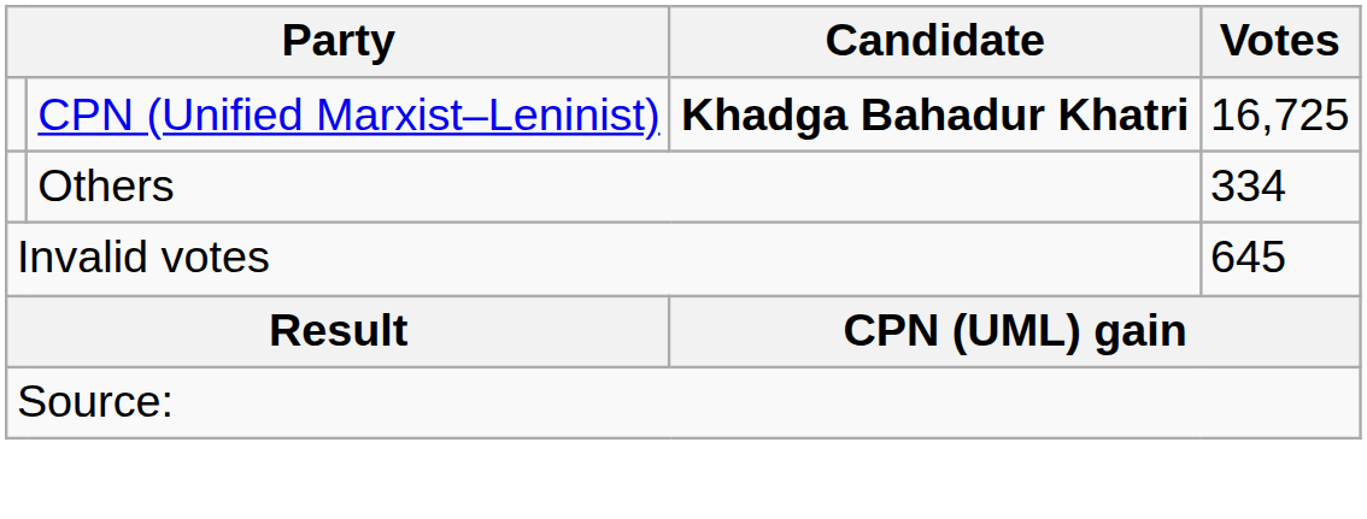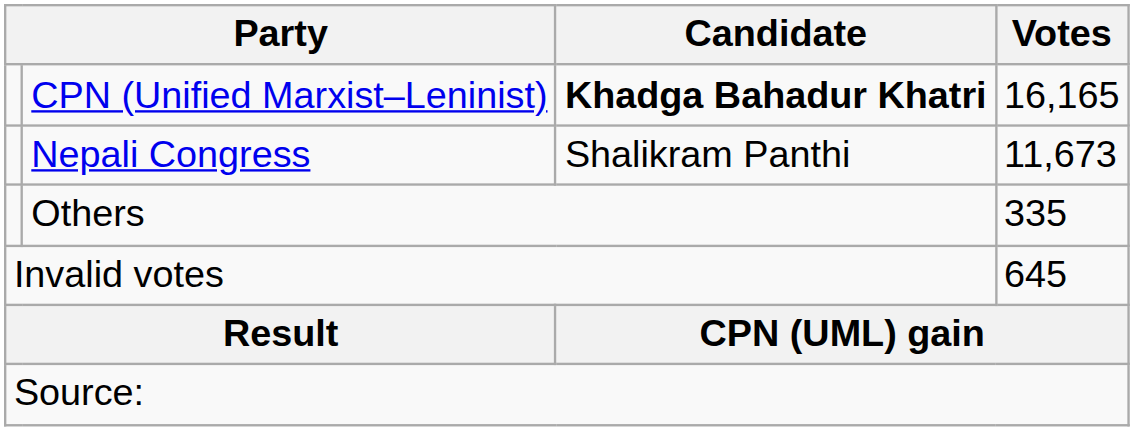CPN (Unified Marxist–Leninist) | Votes: 16,725 -> 16,165
+ row: Nepali Congress | Shalikram Panthi | 11,673
Others | Votes: 334 -> 335
